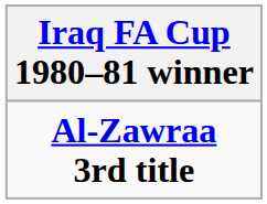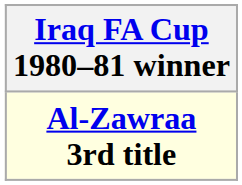row 2 | column 1: no background -> lightyellow background
